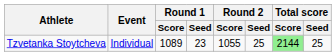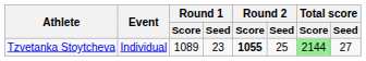Tzvetanka Stoytcheva | Round 2 / Score: normal -> bold
Tzvetanka Stoytcheva | Total score / Seed: 25 -> 27
